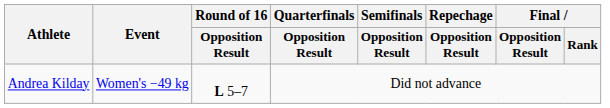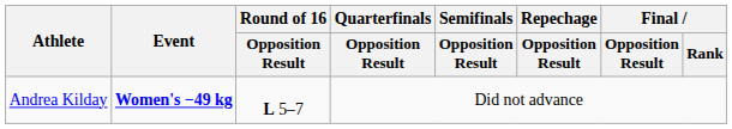Andrea Kilday | Event: normal -> bold
